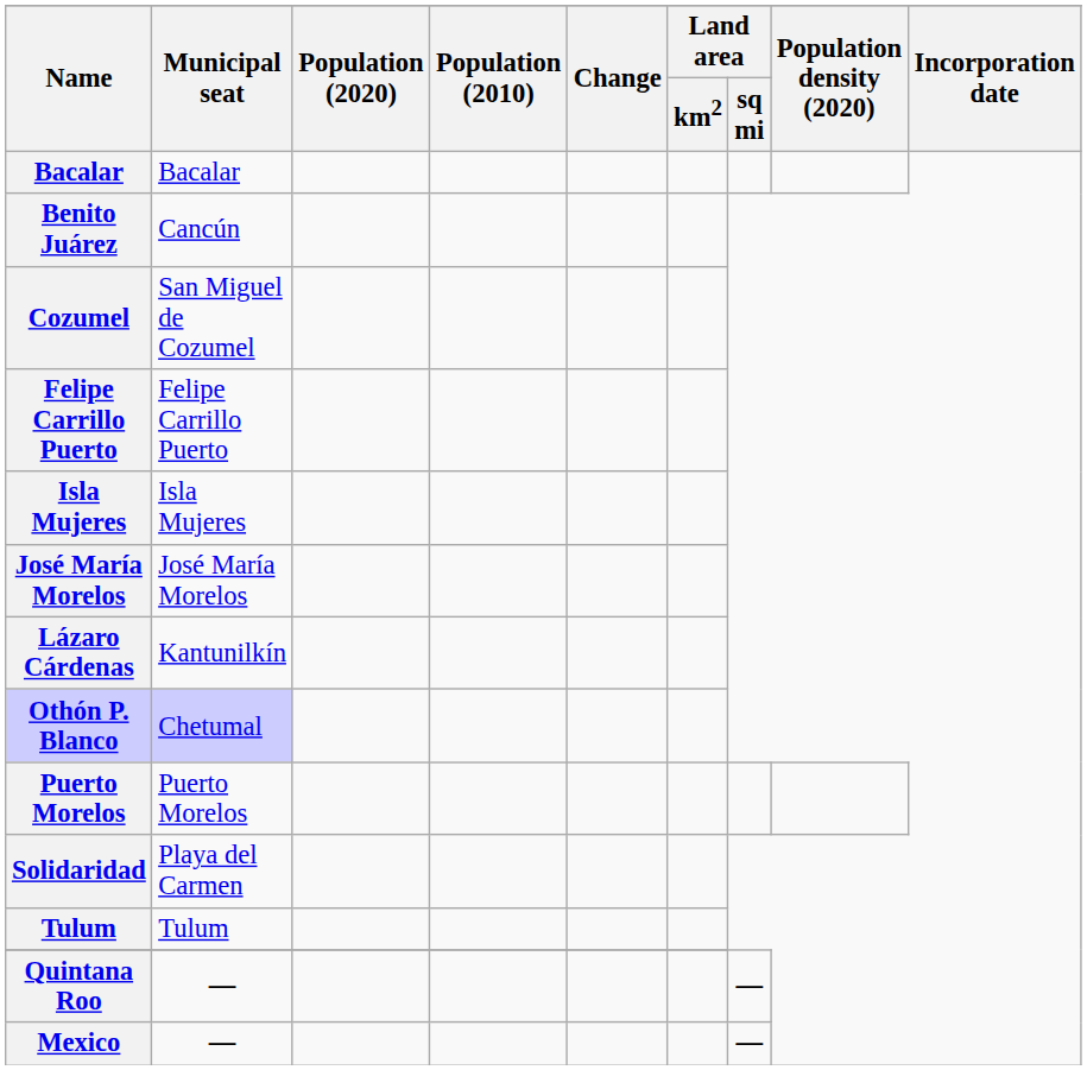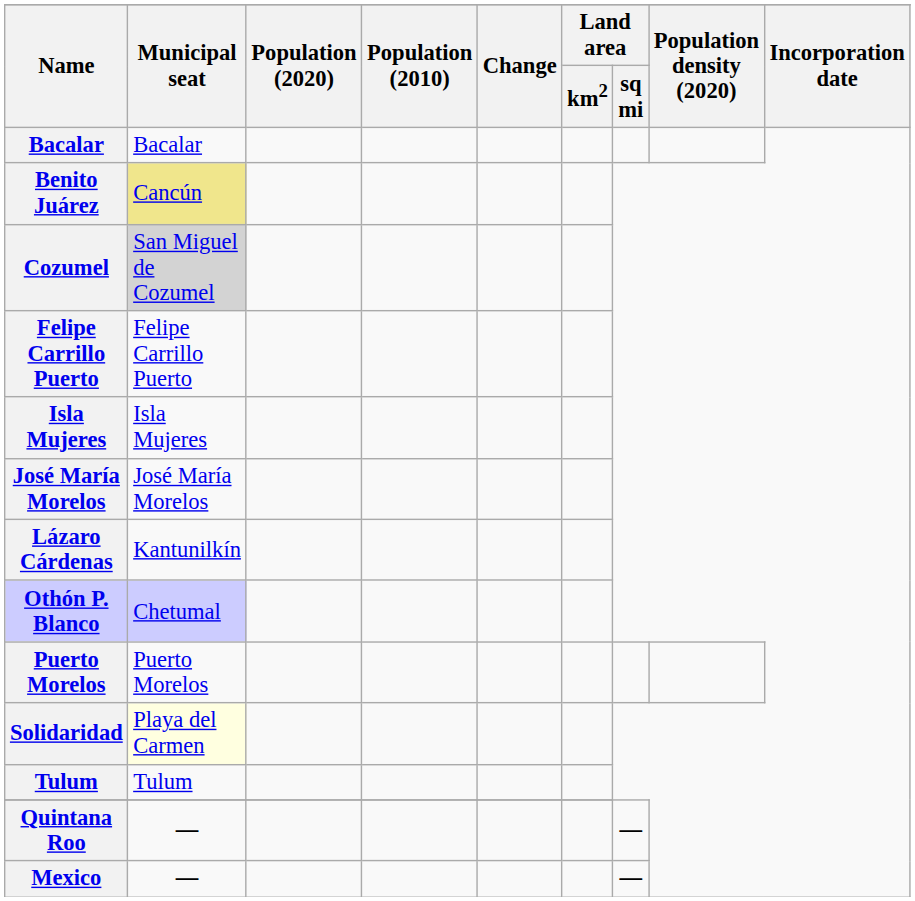Benito Juárez | Municipal seat: no background -> khaki background
Cozumel | Municipal seat: no background -> lightgrey background
Solidaridad | Municipal seat: no background -> lightyellow background
